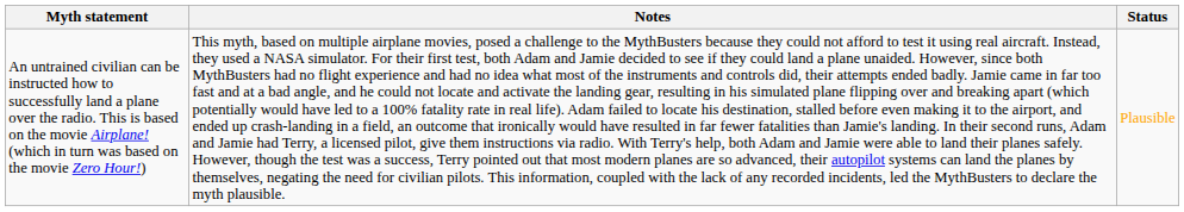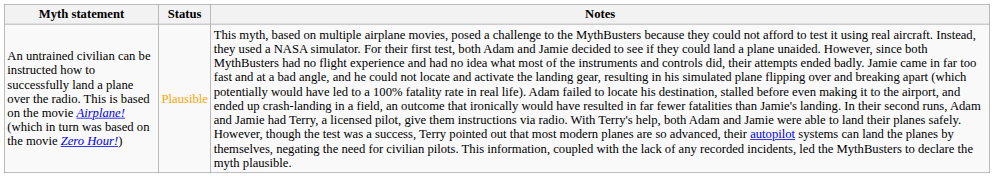columns swapped: Status <-> Notes
